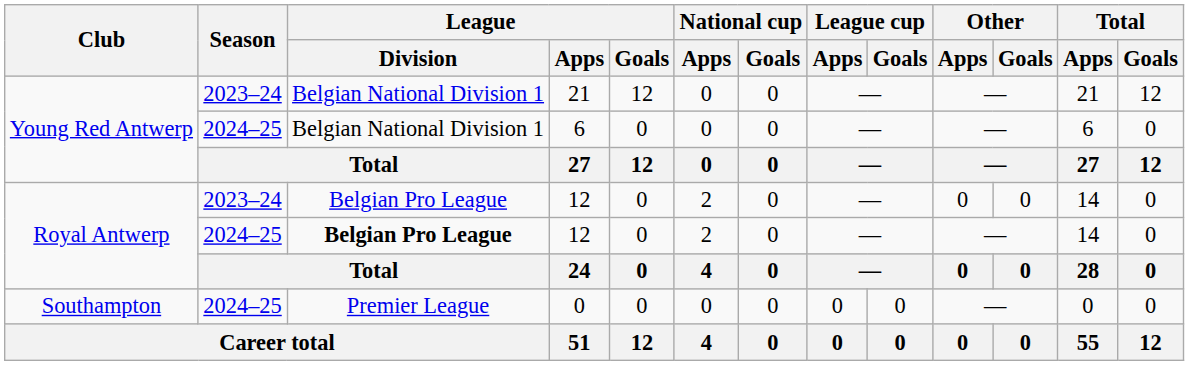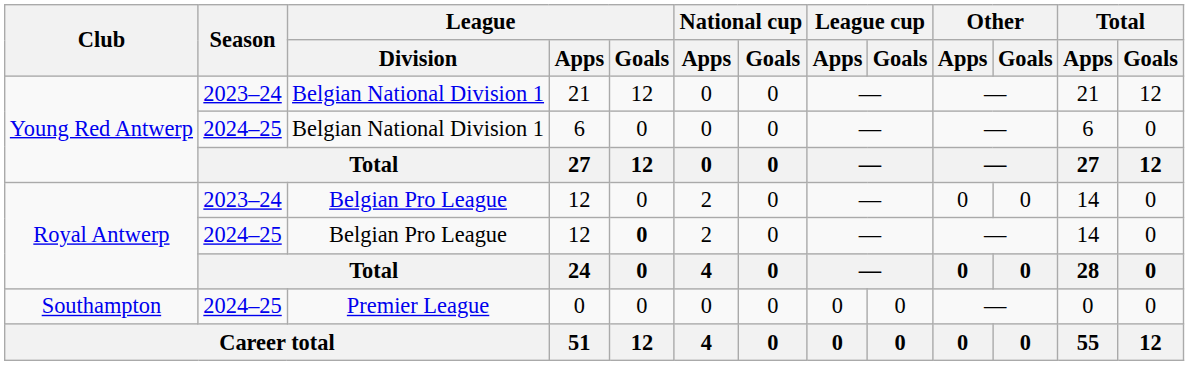2024–25 / 12 | League / Division: bold -> normal
2024–25 / 12 | League / Goals: normal -> bold
